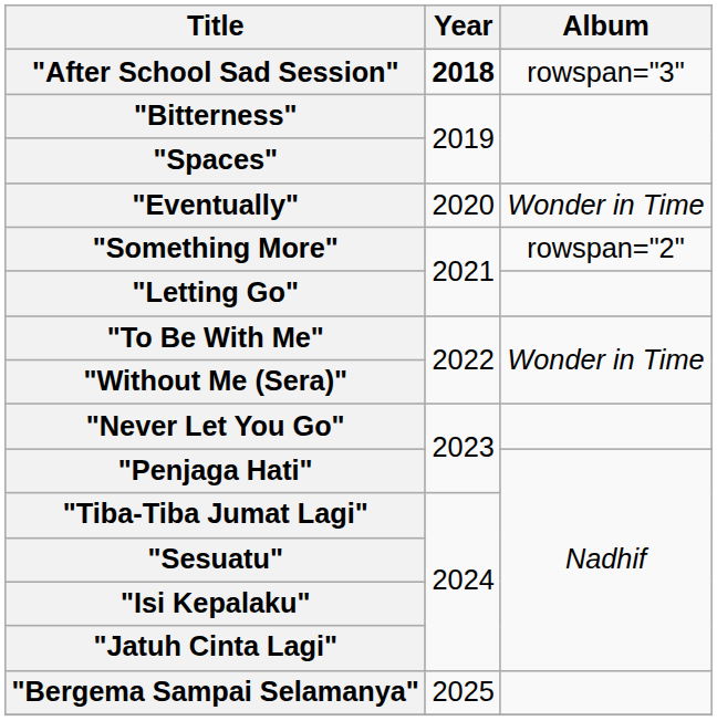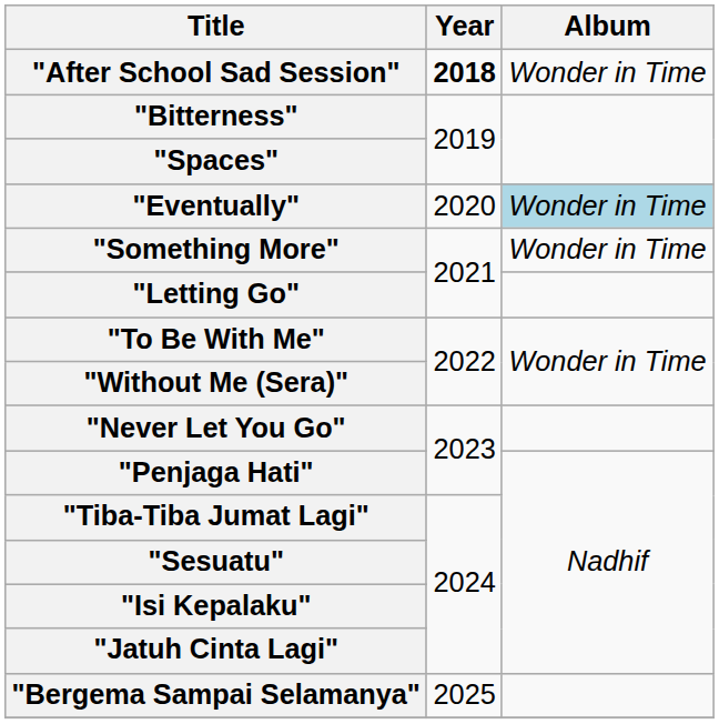"After School Sad Session" | Album: rowspan="3" -> Wonder in Time
"Eventually" | Album: no background -> lightblue background
"Something More" | Album: rowspan="2" -> Wonder in Time
